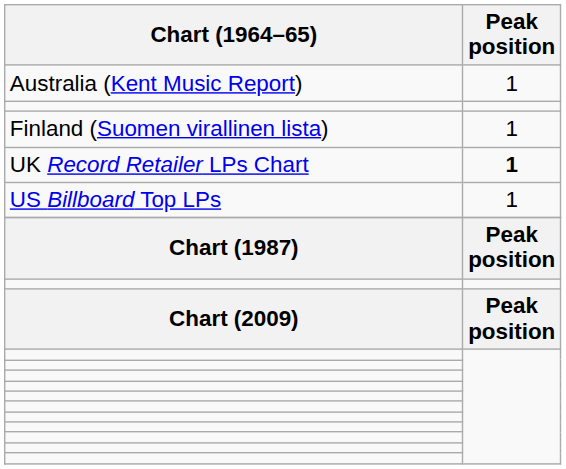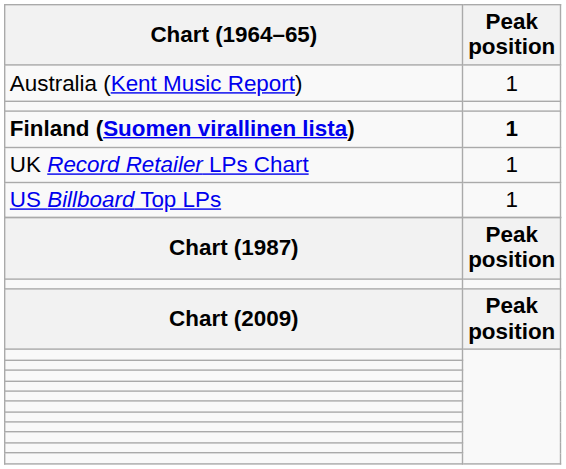row 4 | Chart (1964–65): normal -> bold
row 4 | Peak position: normal -> bold
row 5 | Peak position: bold -> normal
